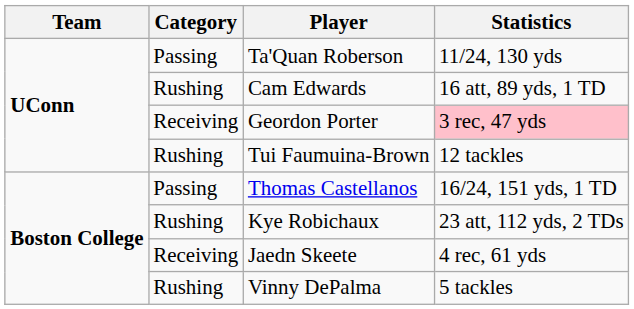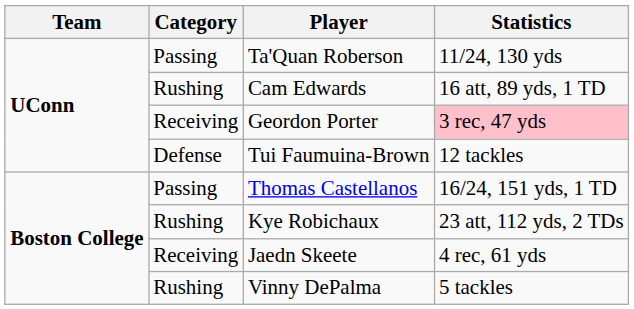Tui Faumuina-Brown | Category: Rushing -> Defense
